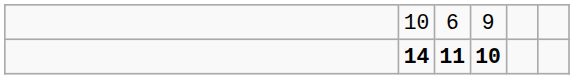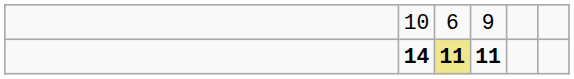row 2 | column 3: no background -> khaki background
row 2 | column 4: 10 -> 11
